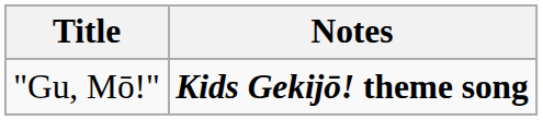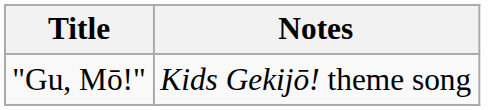"Gu, Mō!" | Notes: bold -> normal
